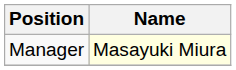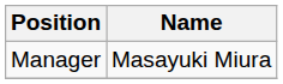Manager | Name: lightyellow background -> no background
